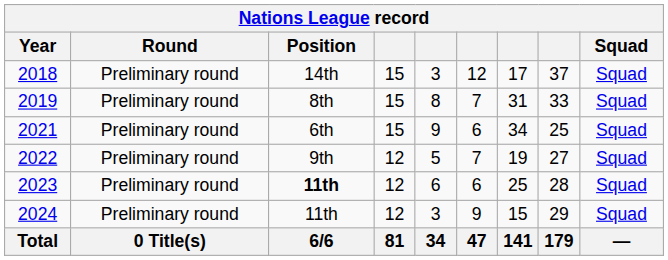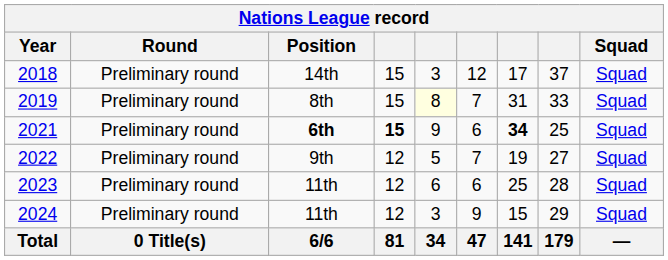2019 | column 5: no background -> lightyellow background
2021 | Position: normal -> bold
2021 | column 4: normal -> bold
2021 | column 7: normal -> bold
2023 | Position: bold -> normal
